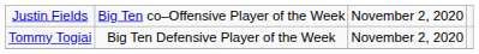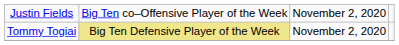Tommy Togiai | column 2: no background -> khaki background
